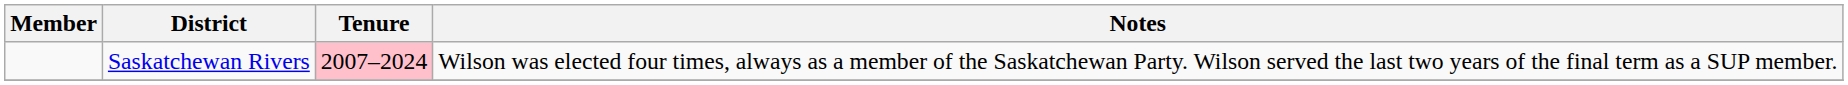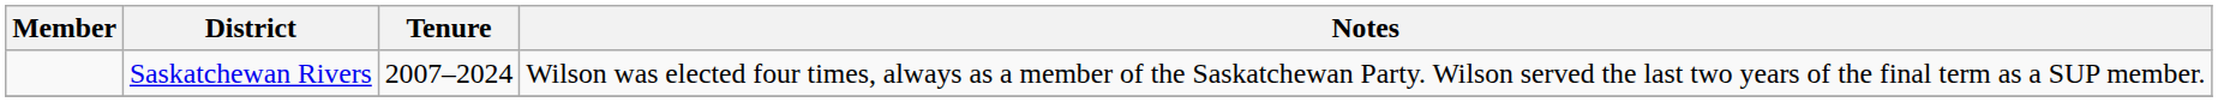Saskatchewan Rivers | Tenure: pink background -> no background
